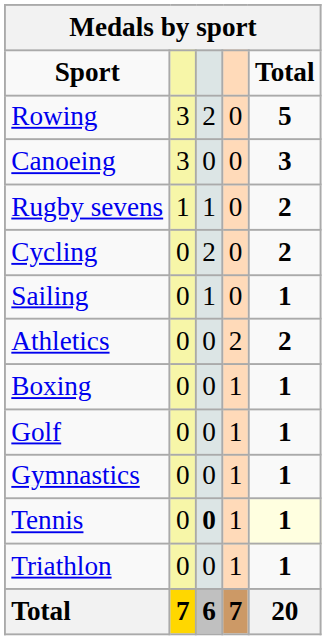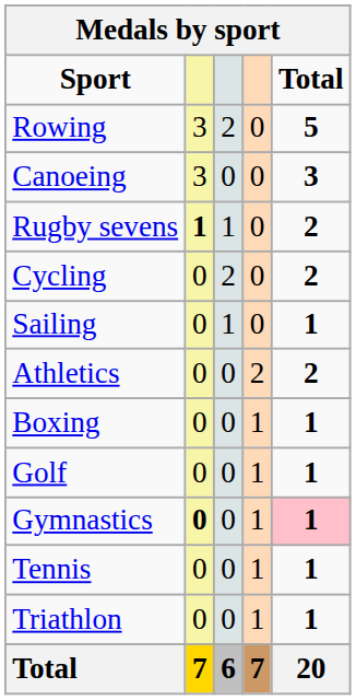Rugby sevens | column 2: normal -> bold
Gymnastics | column 2: normal -> bold
Gymnastics | Total: no background -> pink background
Tennis | column 3: bold -> normal
Tennis | Total: lightyellow background -> no background
